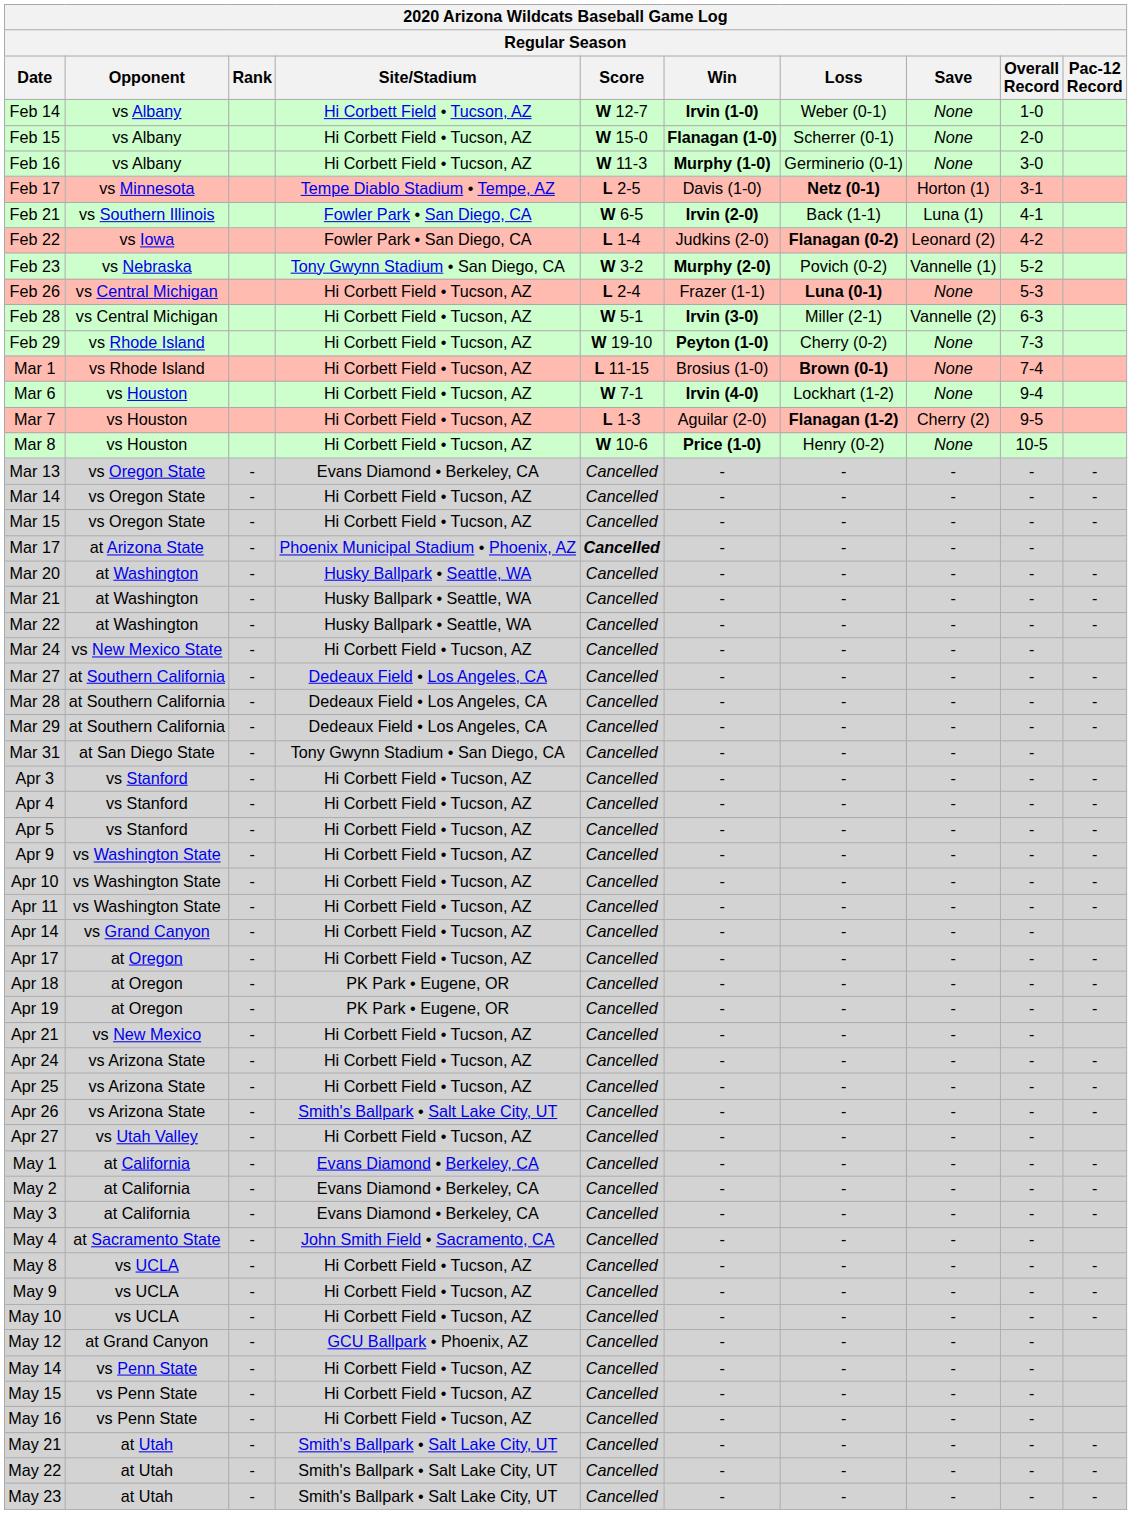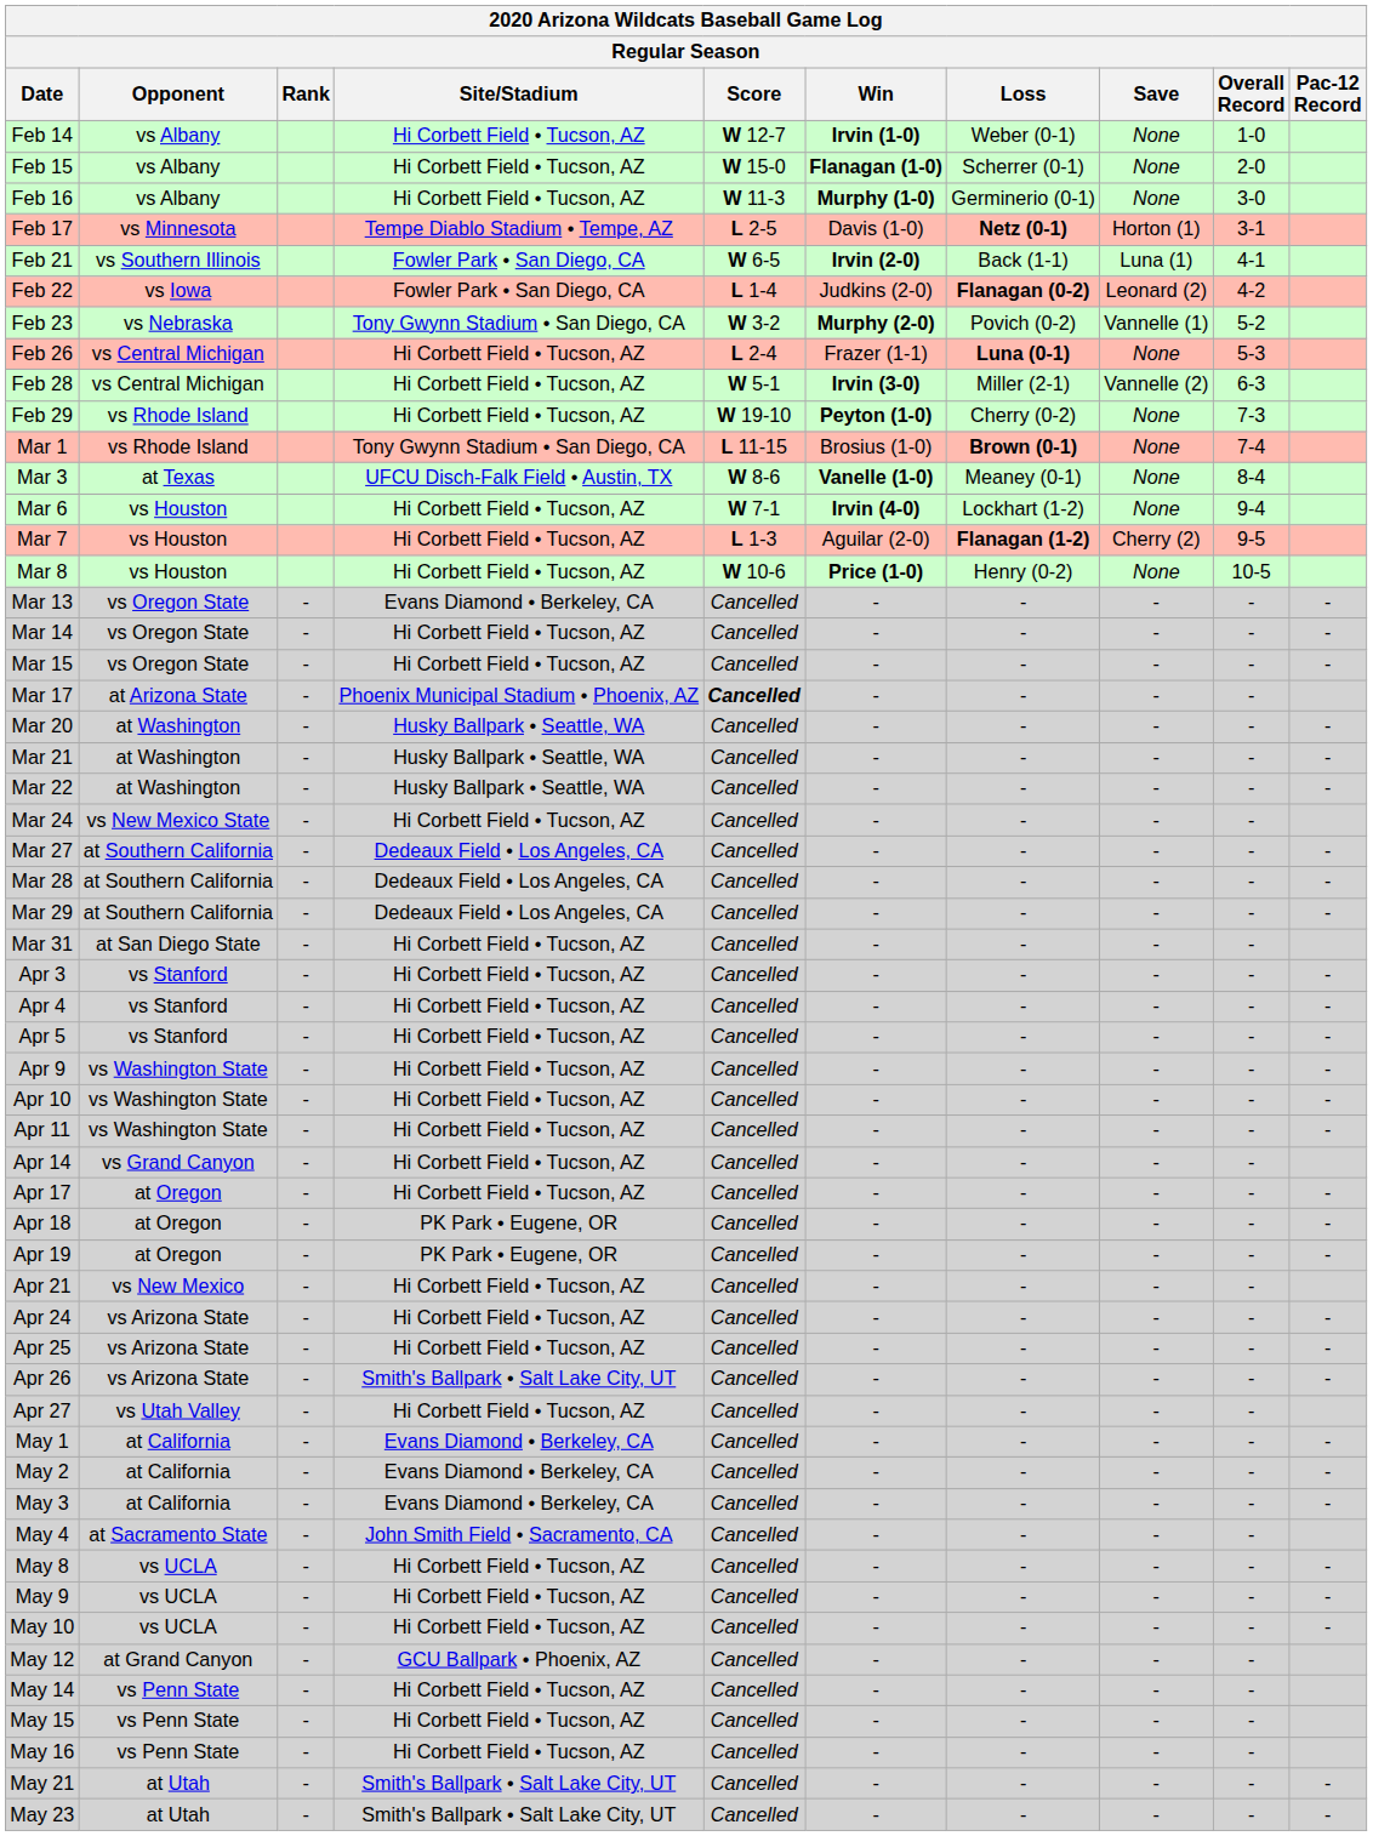Mar 1 | Site/Stadium: Hi Corbett Field • Tucson, AZ -> Tony Gwynn Stadium • San Diego, CA
+ row: Mar 3 | at Texas | UFCU Disch-Falk Field • Austin, TX | W 8-6 | Vanelle (1-0) | Meaney (0-1) | None | 8-4
Mar 31 | Site/Stadium: Tony Gwynn Stadium • San Diego, CA -> Hi Corbett Field • Tucson, AZ
- row: May 22 | at Utah | - | Smith's Ballpark • Salt Lake City, UT | Cancelled | - | - | - | - | -
